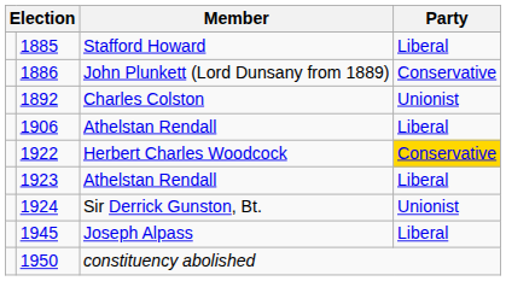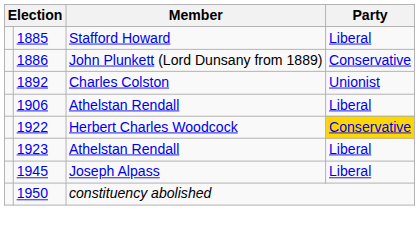- row: 1924 | Sir Derrick Gunston, Bt. | Unionist
